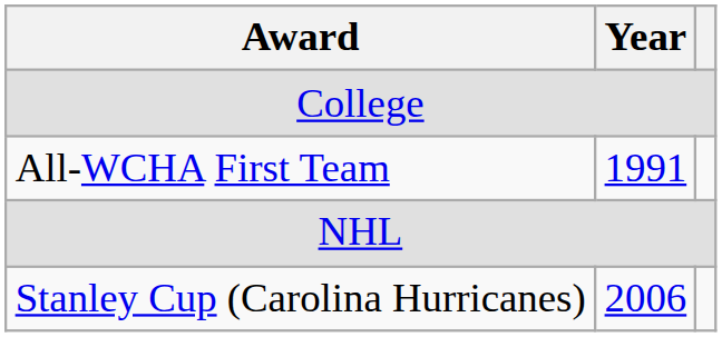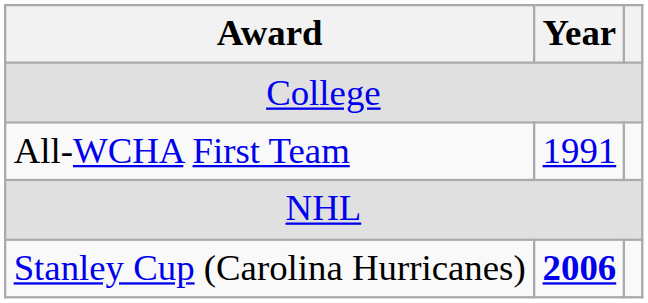Stanley Cup (Carolina Hurricanes) | Year: normal -> bold
